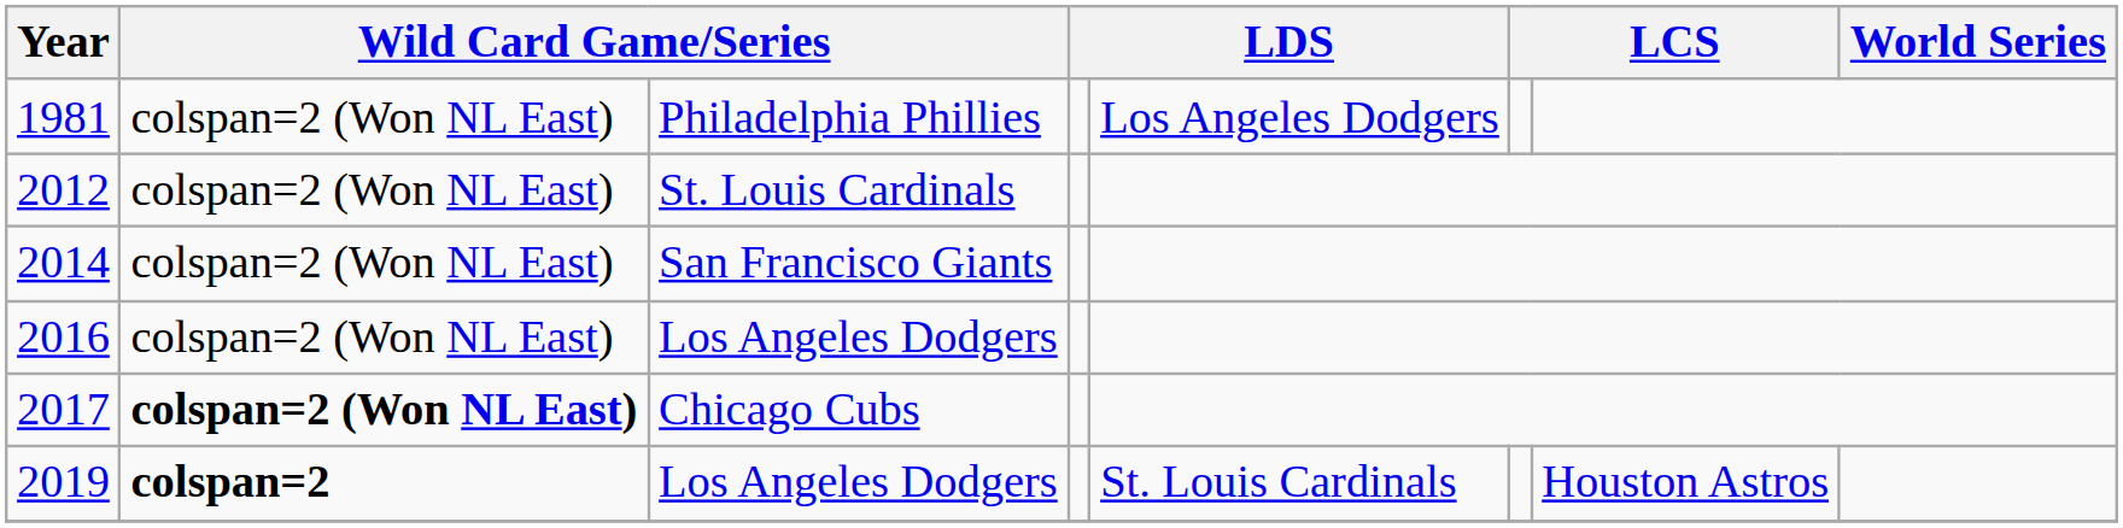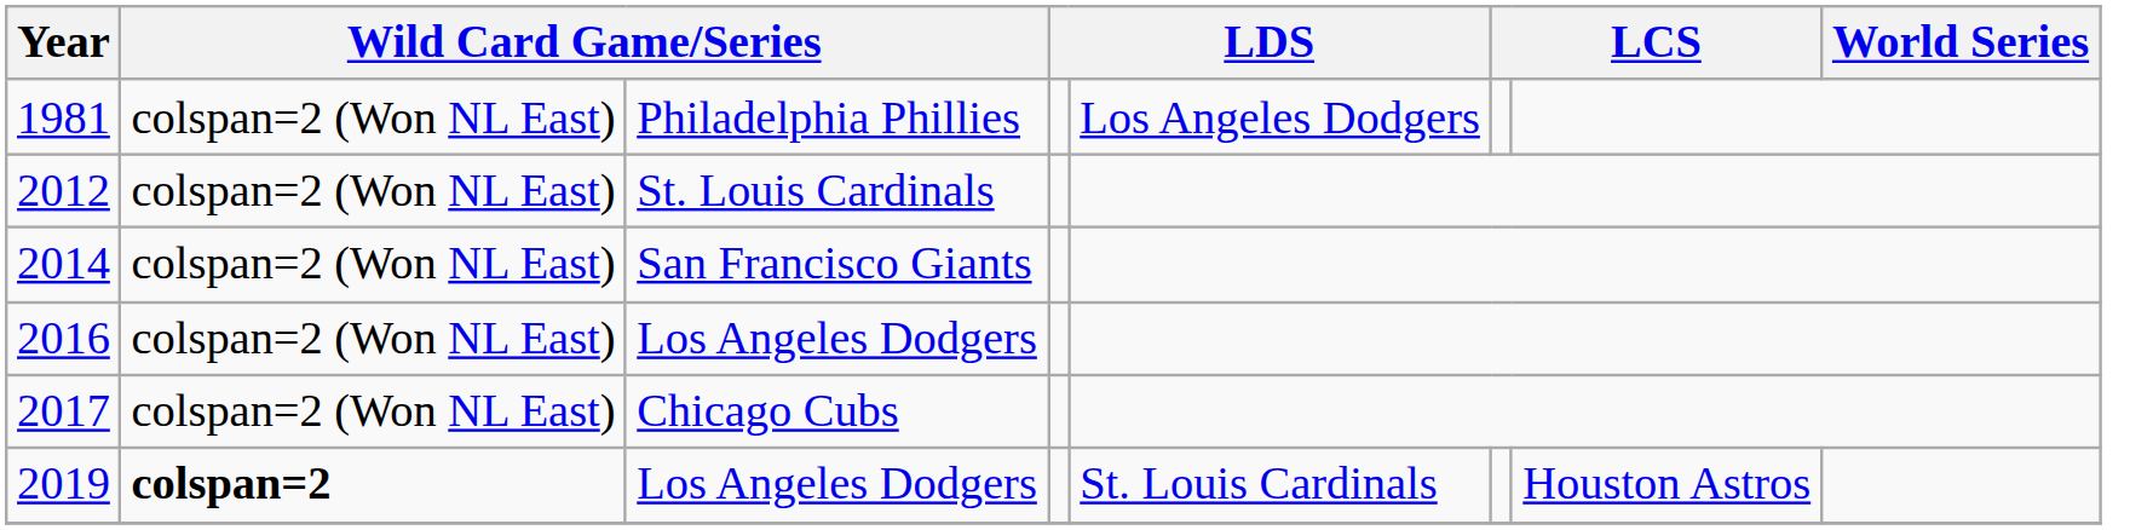2017 | column 2: bold -> normal
